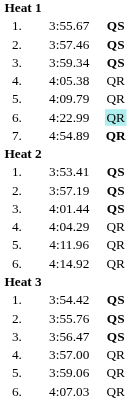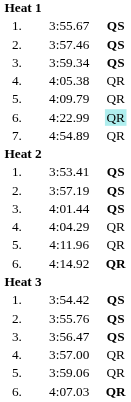4:54.89 | column 3: bold -> normal
4:14.92 | column 3: normal -> bold
4:07.03 | column 3: normal -> bold
